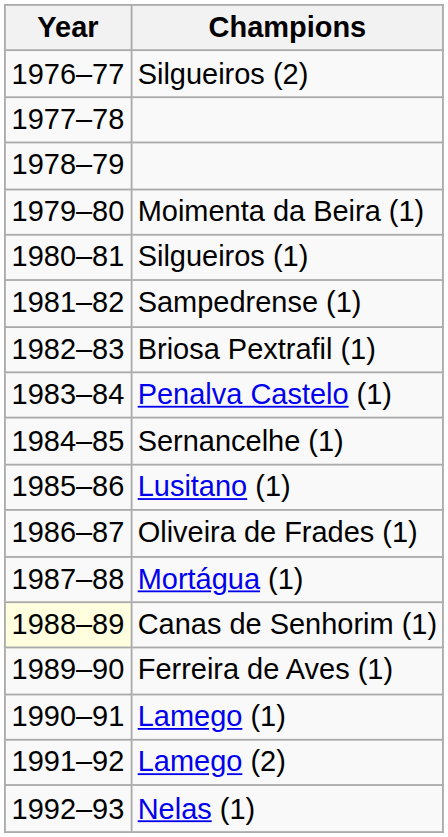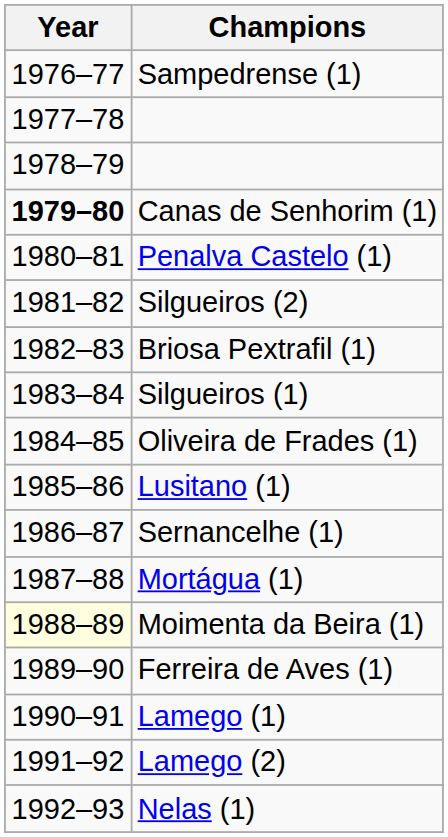row 2 | Champions: Silgueiros (2) -> Sampedrense (1)
row 5 | Year: normal -> bold
row 5 | Champions: Moimenta da Beira (1) -> Canas de Senhorim (1)
row 6 | Champions: Silgueiros (1) -> Penalva Castelo (1)
row 7 | Champions: Sampedrense (1) -> Silgueiros (2)
row 9 | Champions: Penalva Castelo (1) -> Silgueiros (1)
row 10 | Champions: Sernancelhe (1) -> Oliveira de Frades (1)
row 12 | Champions: Oliveira de Frades (1) -> Sernancelhe (1)
row 14 | Champions: Canas de Senhorim (1) -> Moimenta da Beira (1)
